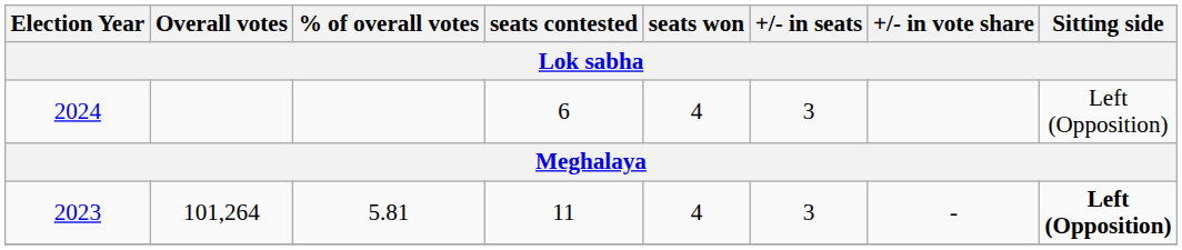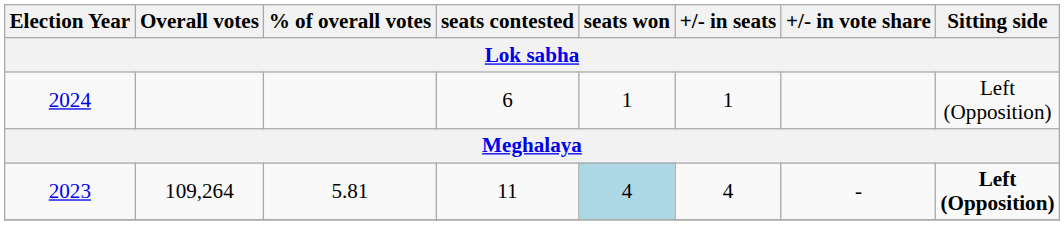2024 | seats won: 4 -> 1
2024 | +/- in seats: 3 -> 1
2023 | Overall votes: 101,264 -> 109,264
2023 | seats won: no background -> lightblue background
2023 | +/- in seats: 3 -> 4
